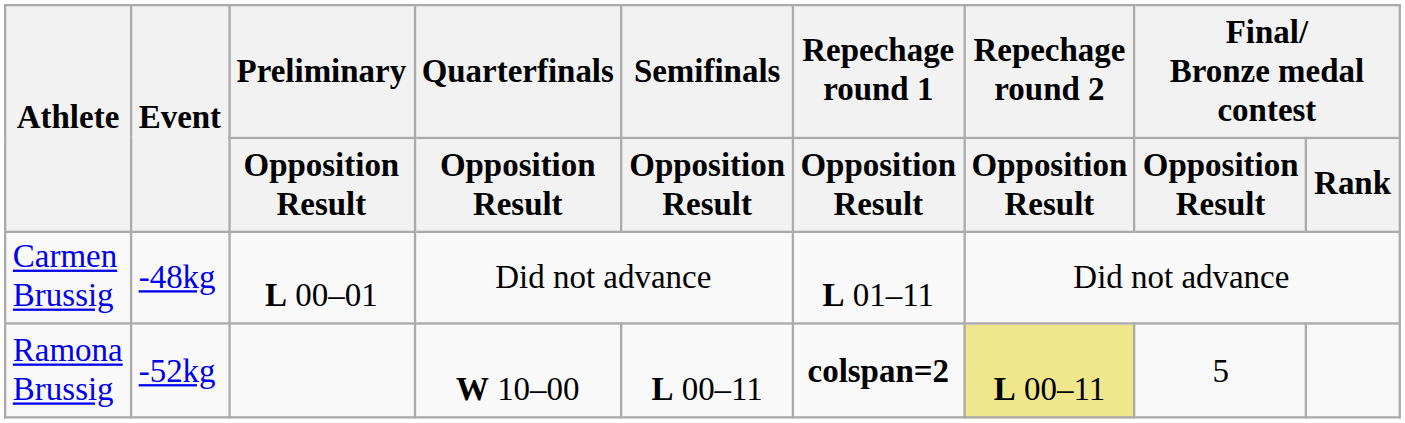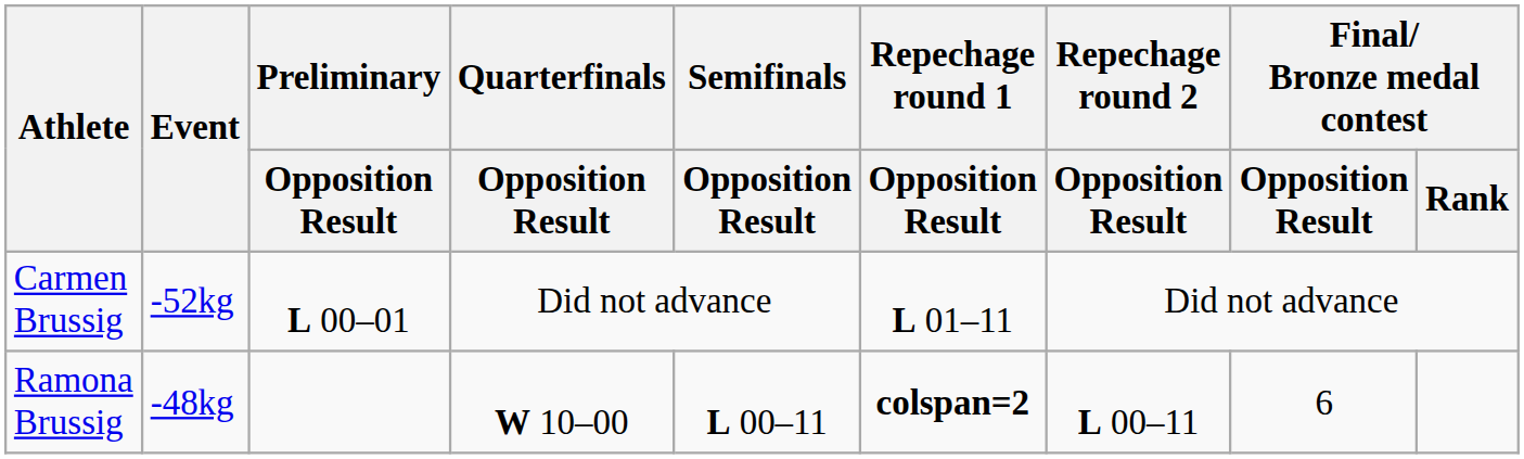Carmen Brussig | Event: -48kg -> -52kg
Ramona Brussig | Event: -52kg -> -48kg
Ramona Brussig | Repechage round 2 / Opposition Result: khaki background -> no background
Ramona Brussig | Final/ Bronze medal contest / Opposition Result: 5 -> 6
